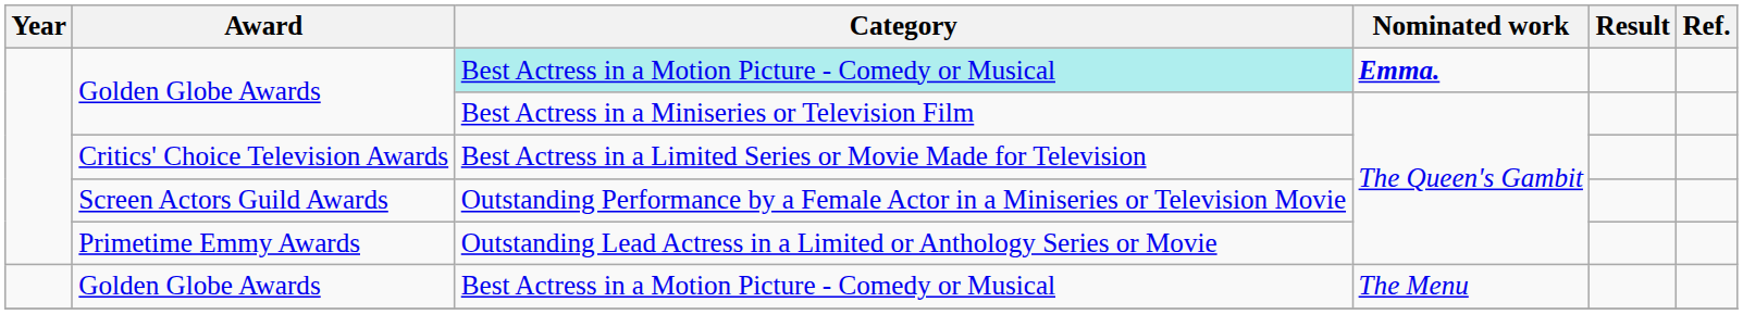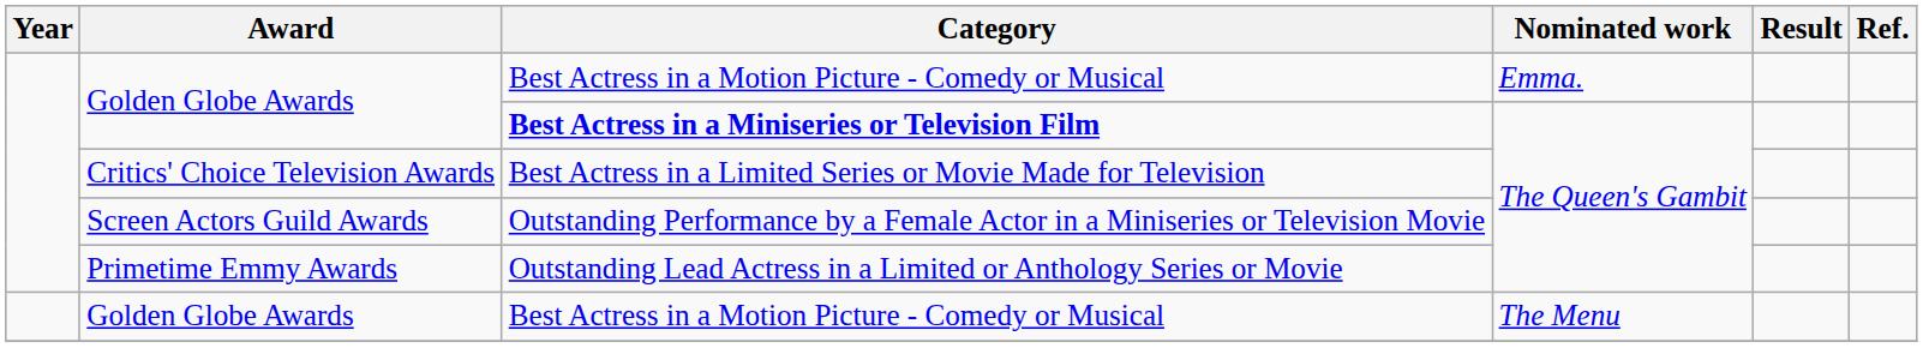Best Actress in a Motion Picture - Comedy or Musical / Emma. | Category: paleturquoise background -> no background
Best Actress in a Motion Picture - Comedy or Musical / Emma. | Nominated work: bold -> normal
Best Actress in a Miniseries or Television Film | Category: normal -> bold
